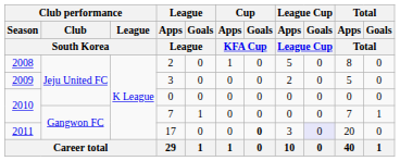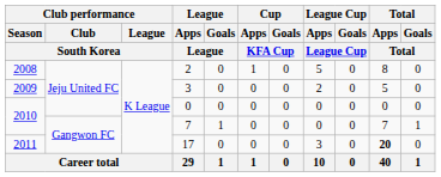17 | Cup / Goals / KFA Cup: bold -> normal
17 | League Cup / Goals / League Cup: lavender background -> no background
17 | Total / Apps / Total: normal -> bold
